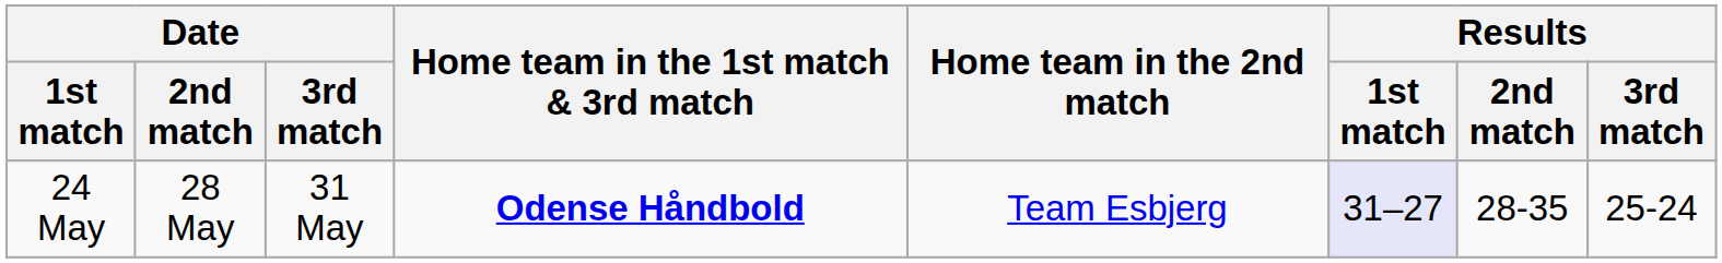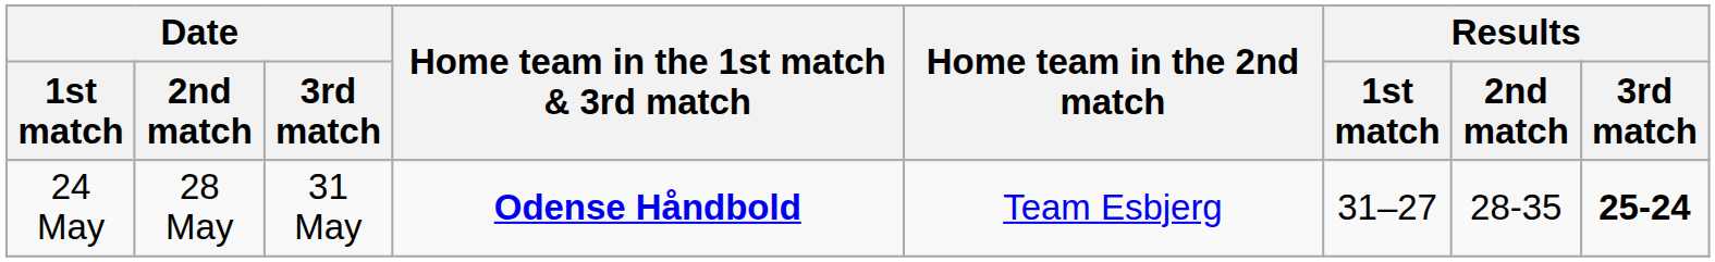24 May | Results / 1st match: lavender background -> no background
24 May | Results / 3rd match: normal -> bold
